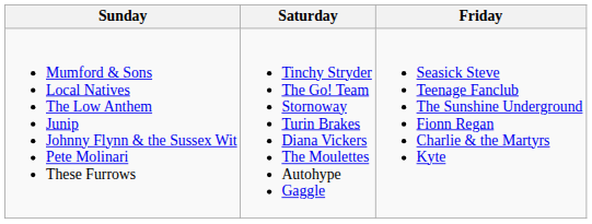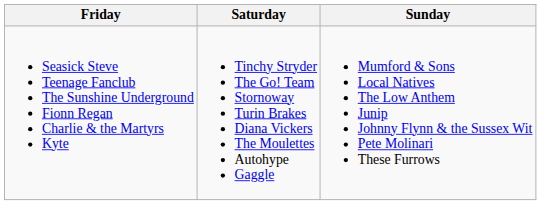columns swapped: Friday <-> Sunday
